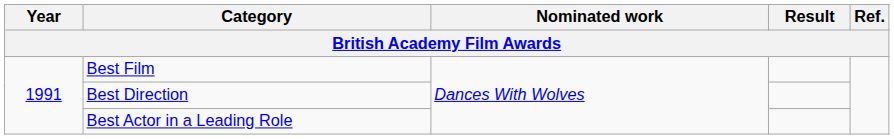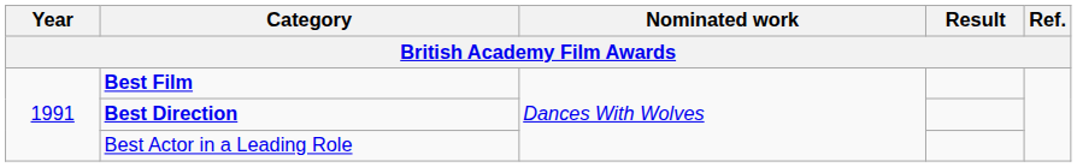Best Film | Category: normal -> bold
Best Direction | Category: normal -> bold
